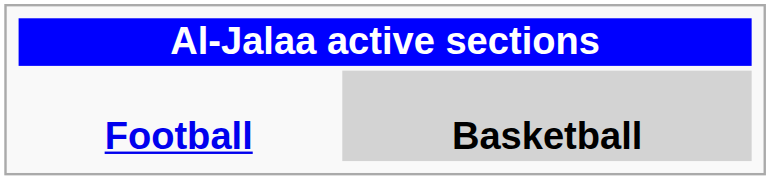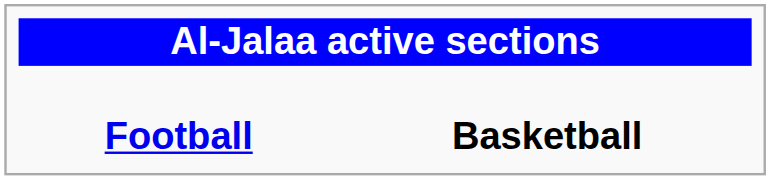Football | column 2: lightgrey background -> no background
